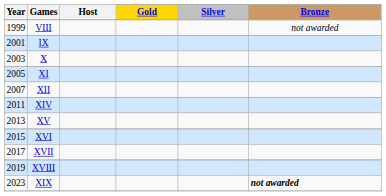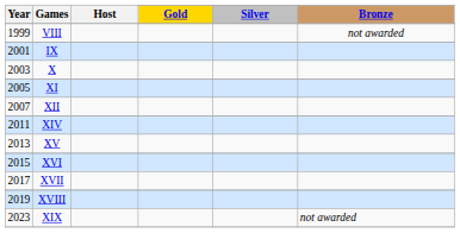XIX | Bronze: bold -> normal
